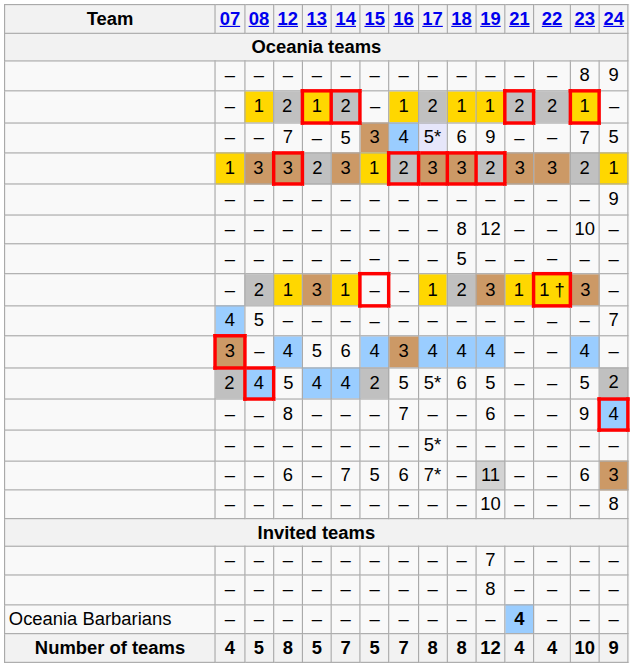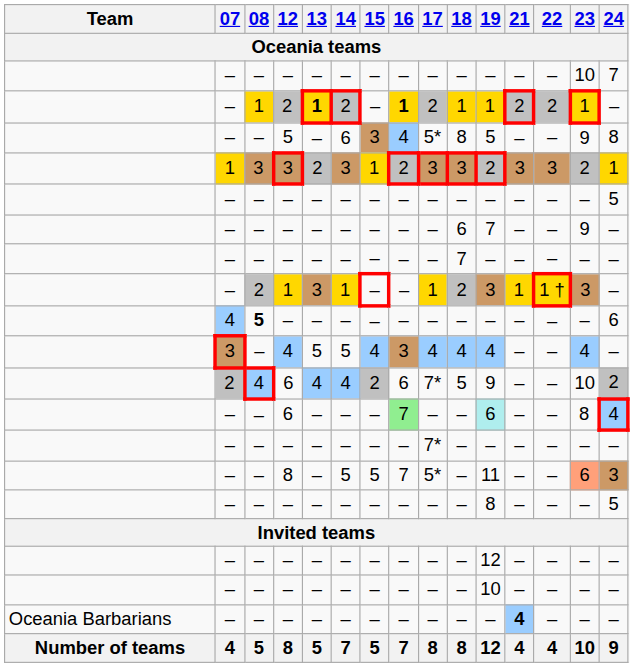row 3 | 23: 8 -> 10
row 3 | 24: 9 -> 7
row 4 | 13: normal -> bold
row 4 | 16: normal -> bold
row 5 | 12: 7 -> 5
row 5 | 14: 5 -> 6
row 5 | 17: lavender background -> no background
row 5 | 18: 6 -> 8
row 5 | 19: 9 -> 5
row 5 | 23: 7 -> 9
row 5 | 24: 5 -> 8
row 7 | 24: 9 -> 5
row 8 | 18: 8 -> 6
row 8 | 19: 12 -> 7
row 8 | 23: 10 -> 9
row 9 | 18: 5 -> 7
row 11 | 08: normal -> bold
row 11 | 24: 7 -> 6
row 12 | 14: 6 -> 5
row 13 | 12: 5 -> 6
row 13 | 16: 5 -> 6
row 13 | 17: 5* -> 7*
row 13 | 18: 6 -> 5
row 13 | 19: 5 -> 9
row 13 | 23: 5 -> 10
row 14 | 12: 8 -> 6
row 14 | 16: no background -> lightgreen background
row 14 | 19: no background -> paleturquoise background
row 14 | 23: 9 -> 8
row 15 | 17: 5* -> 7*
row 16 | 12: 6 -> 8
row 16 | 14: 7 -> 5
row 16 | 16: 6 -> 7
row 16 | 17: 7* -> 5*
row 16 | 19: lightgrey background -> no background
row 16 | 23: no background -> lightsalmon background
row 17 | 19: 10 -> 8
row 17 | 24: 8 -> 5
row 19 | 19: 7 -> 12
row 20 | 19: 8 -> 10
